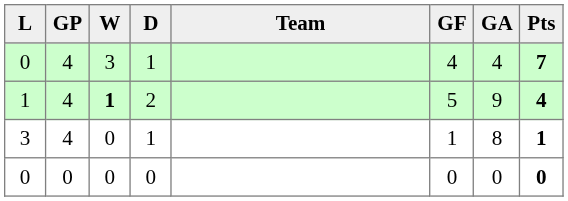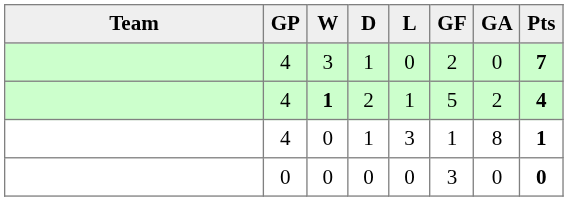columns swapped: Team <-> L
row 2 | GF: 4 -> 2
row 2 | GA: 4 -> 0
row 3 | GA: 9 -> 2
row 5 | GF: 0 -> 3
